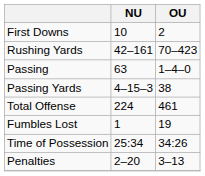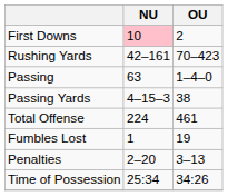First Downs | NU: no background -> pink background
rows swapped: Penalties <-> Time of Possession
